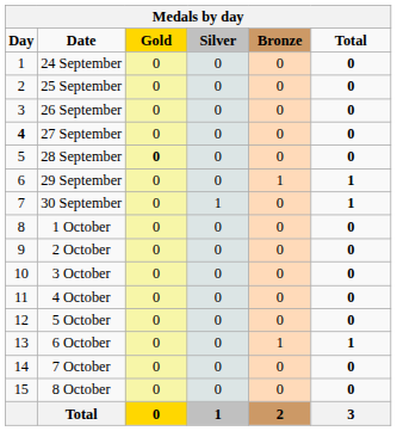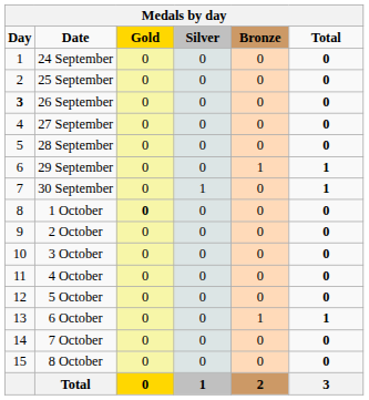26 September | Day: normal -> bold
27 September | Day: bold -> normal
28 September | Gold: bold -> normal
1 October | Gold: normal -> bold
